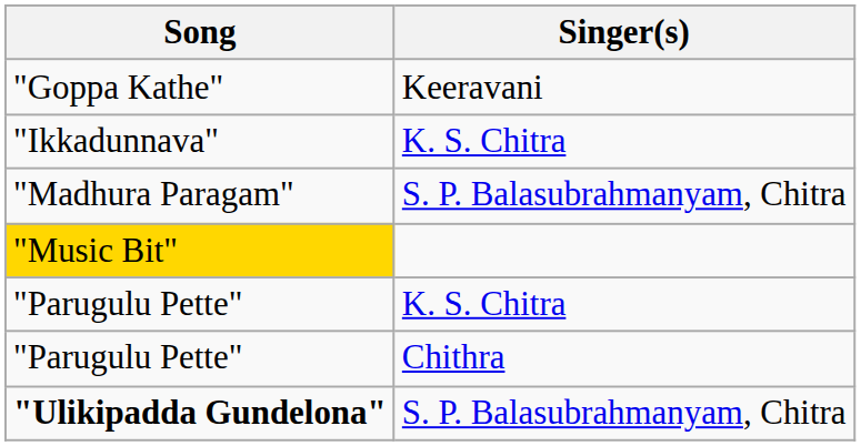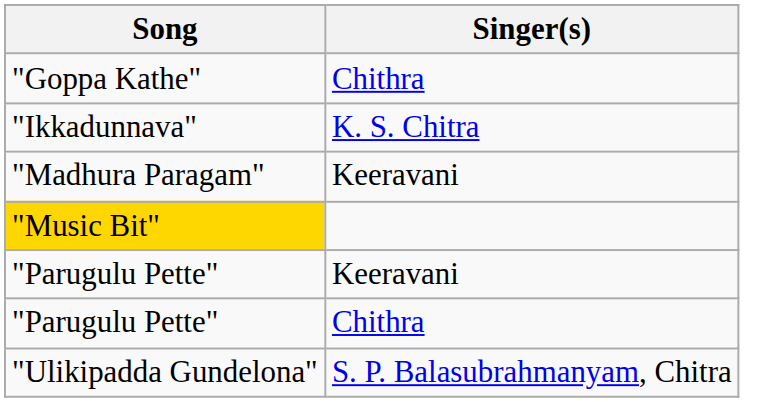row 2 | Singer(s): Keeravani -> Chithra
row 4 | Singer(s): S. P. Balasubrahmanyam, Chitra -> Keeravani
row 6 | Singer(s): K. S. Chitra -> Keeravani
row 8 | Song: bold -> normal
